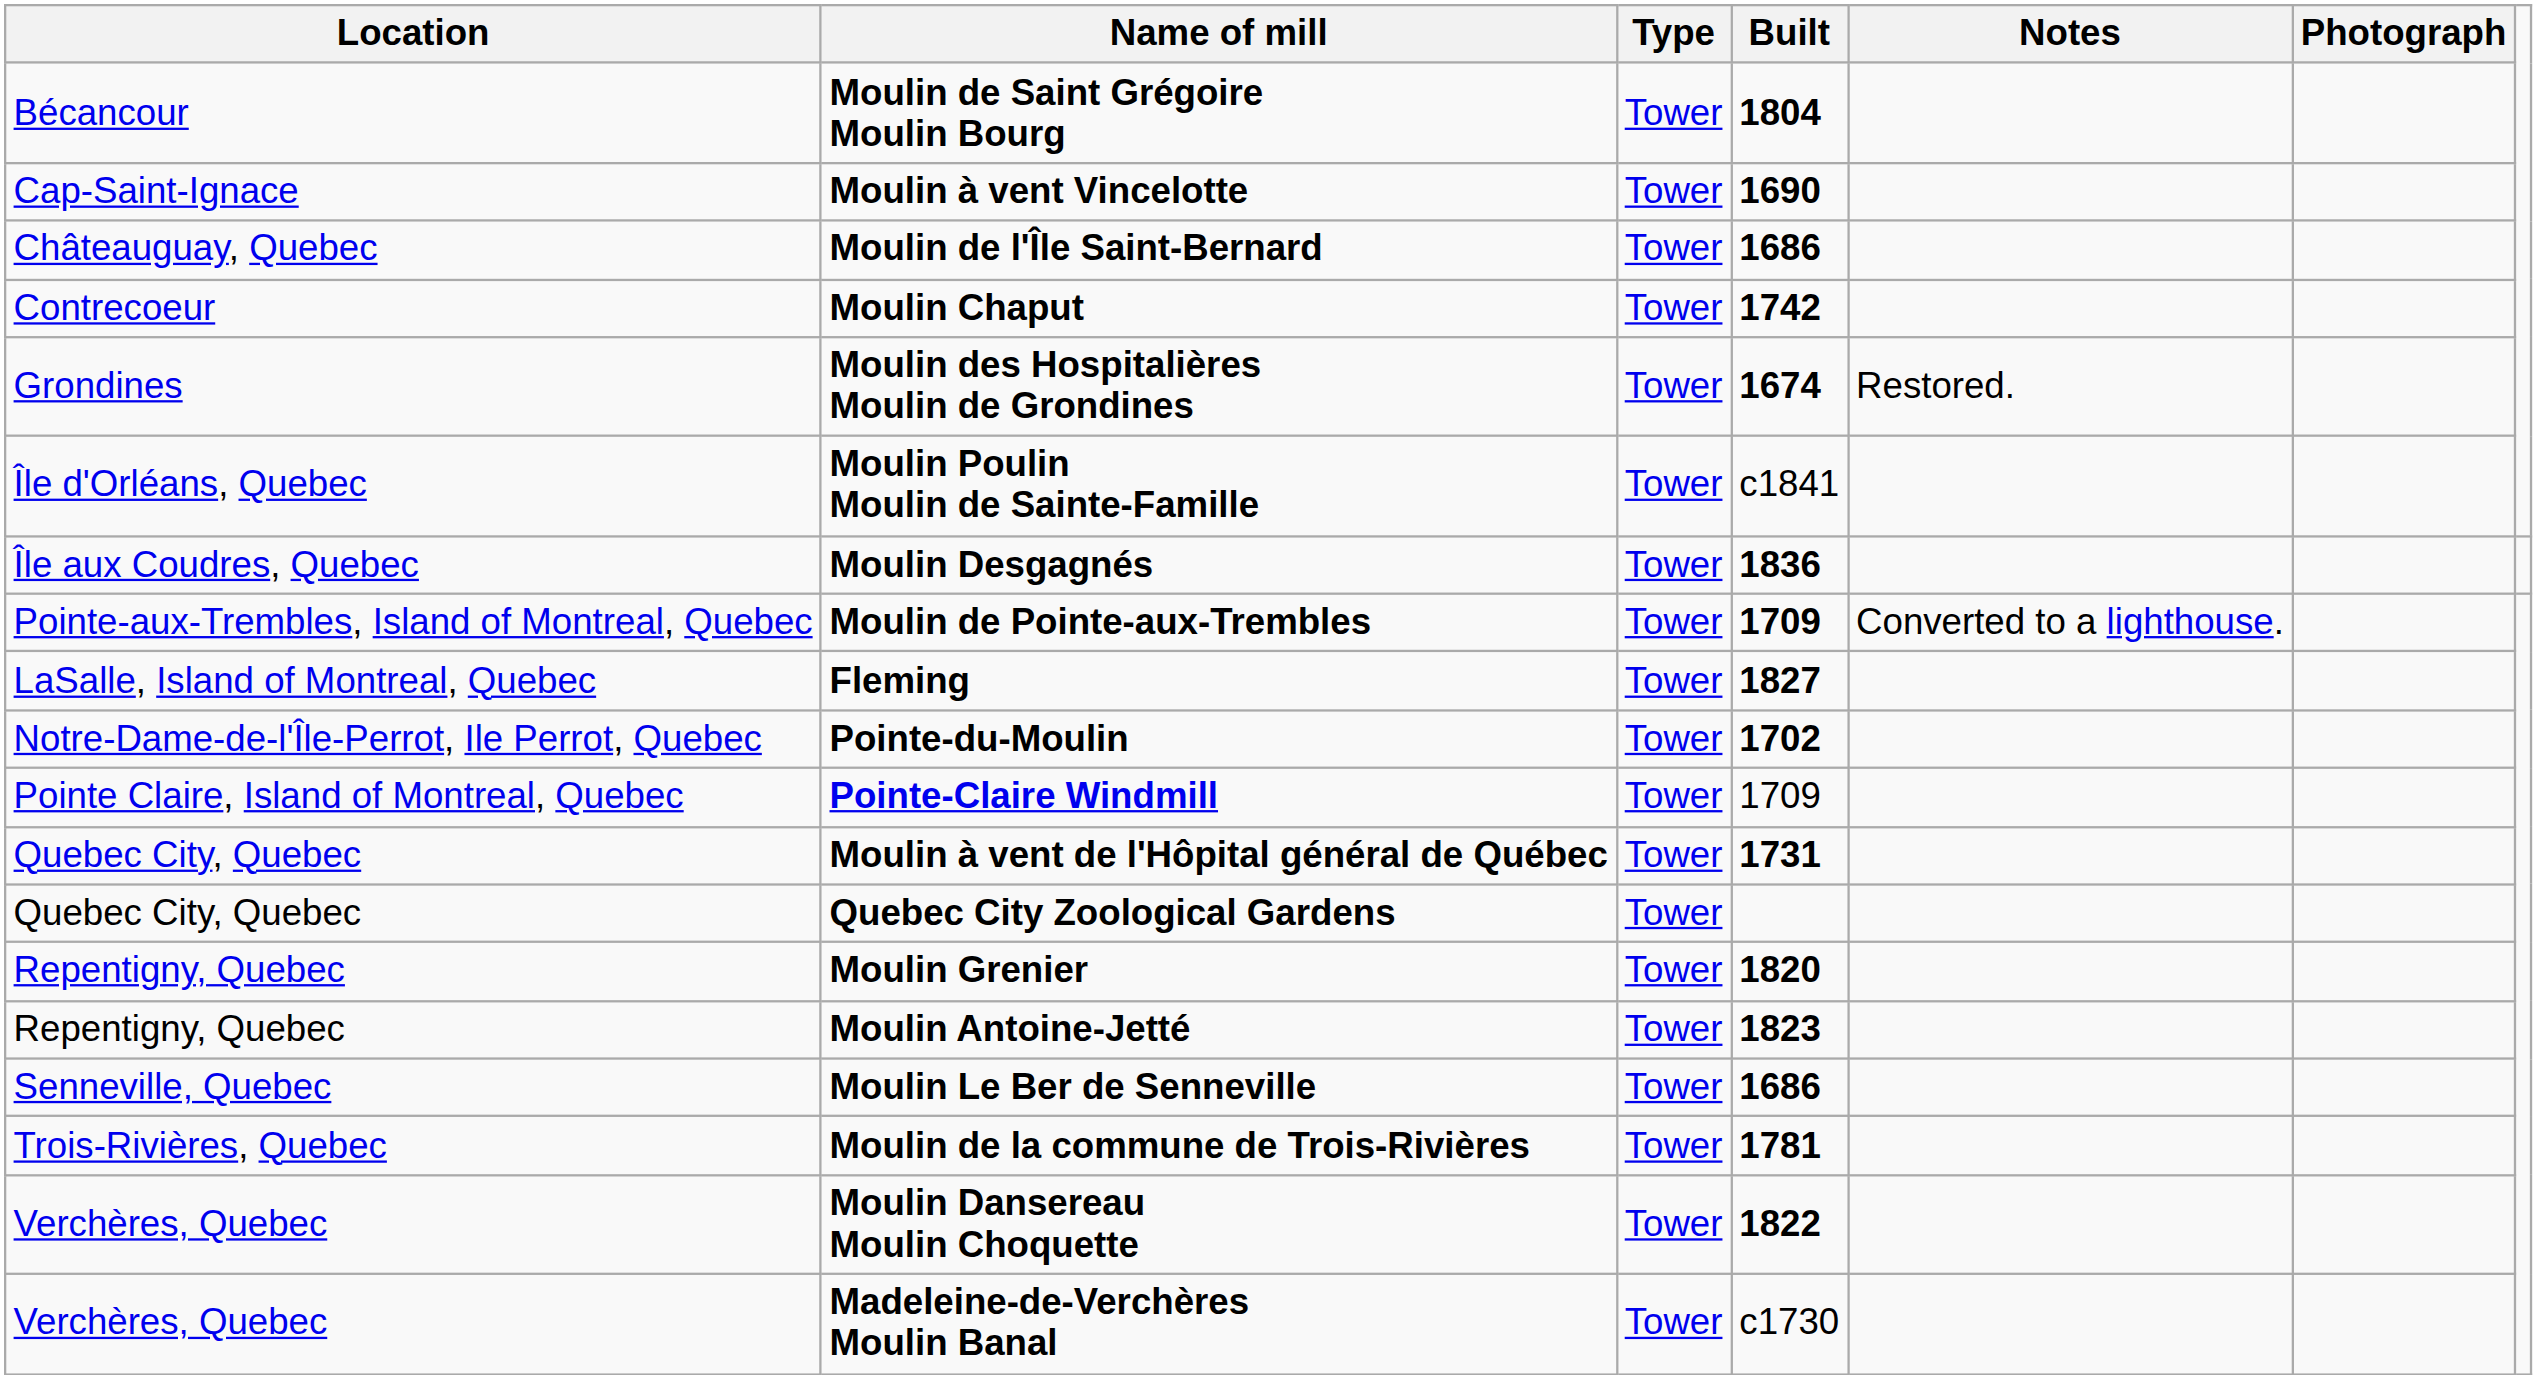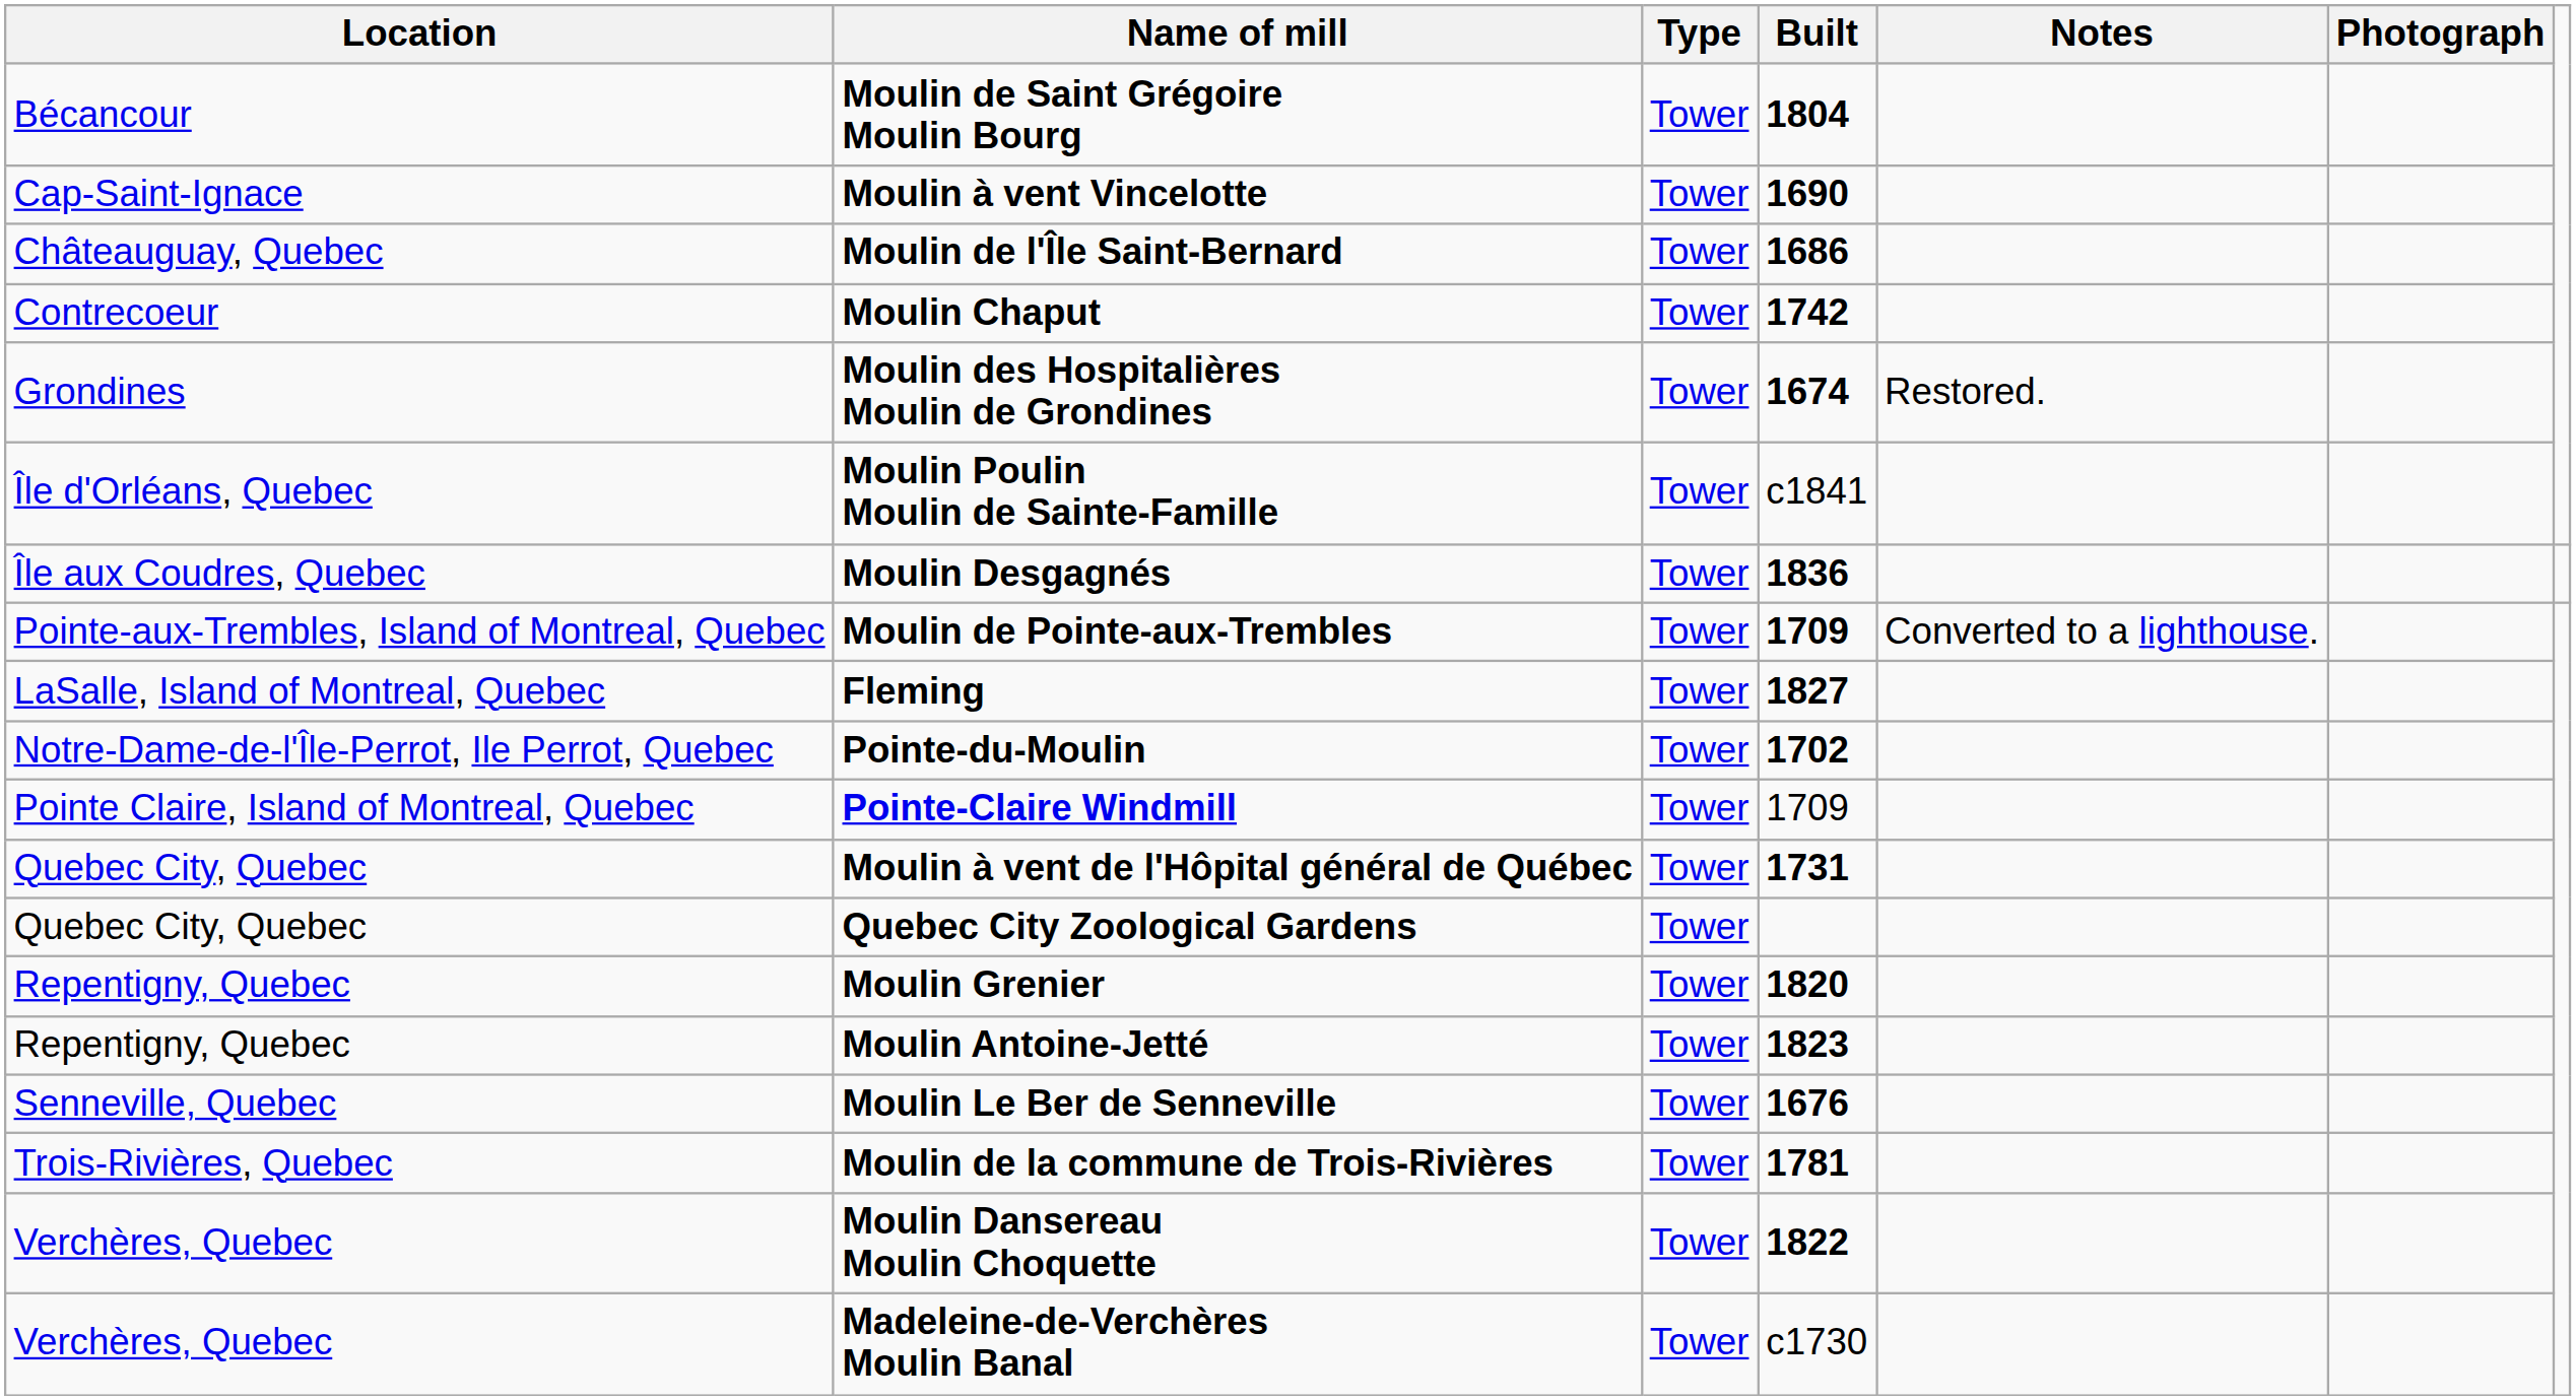Moulin Le Ber de Senneville | Built: 1686 -> 1676
